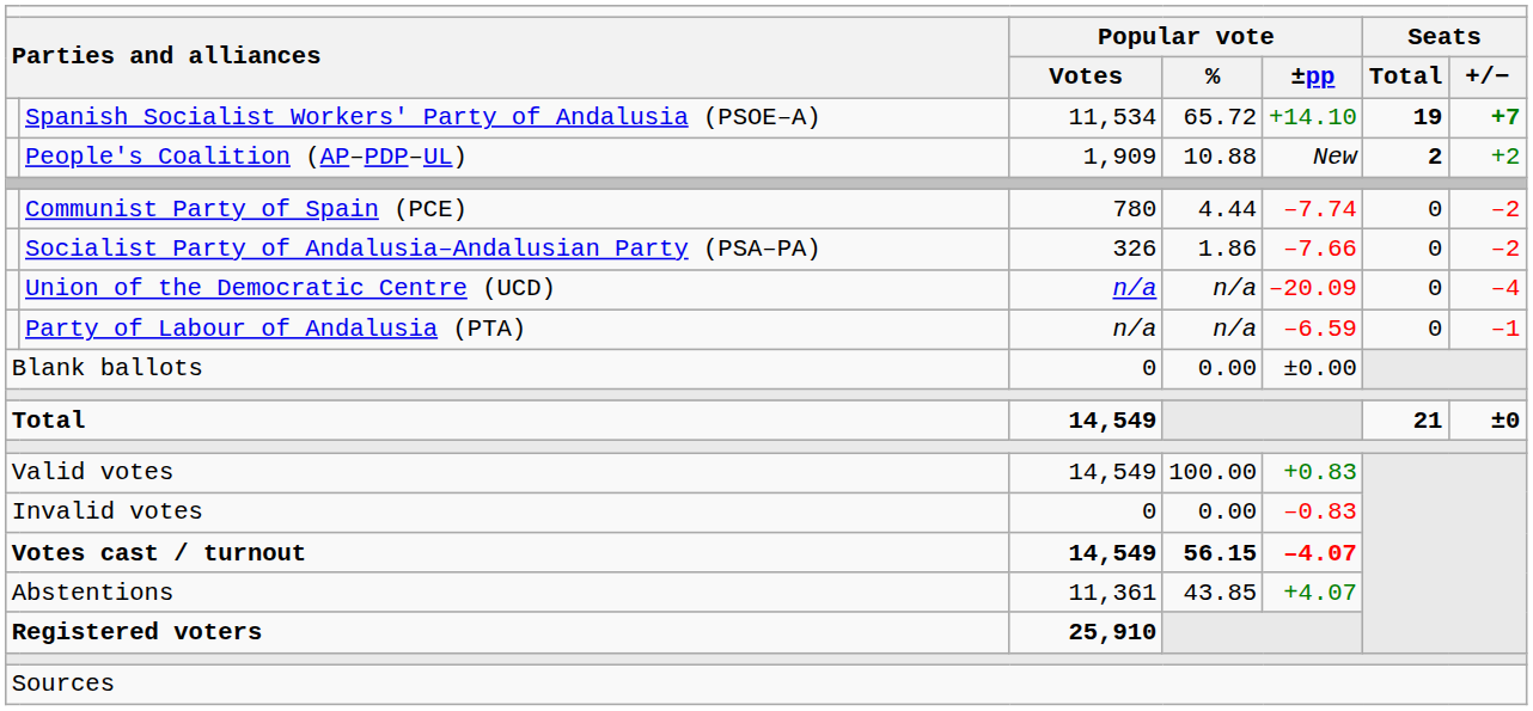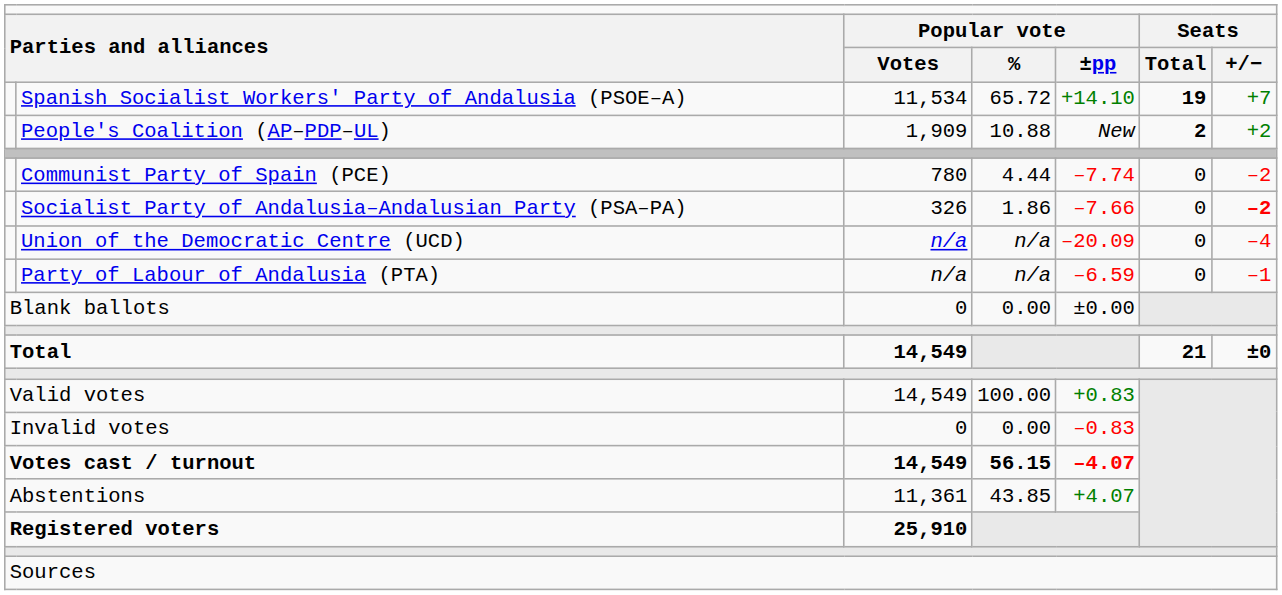Spanish Socialist Workers' Party of Andalusia (PSOE–A) | column 7: bold -> normal
Socialist Party of Andalusia–Andalusian Party (PSA–PA) | column 7: normal -> bold
